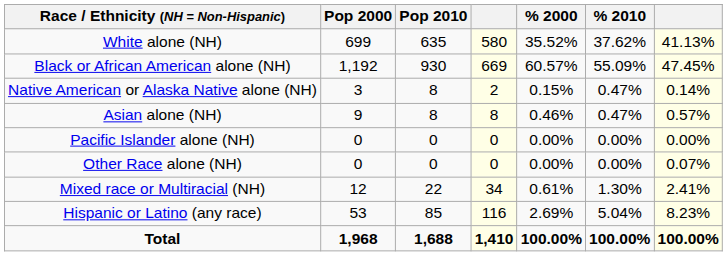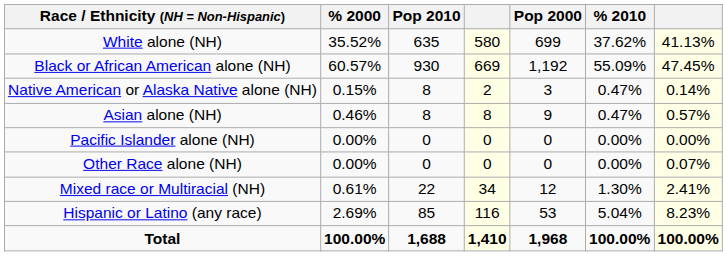columns swapped: Pop 2000 <-> % 2000
